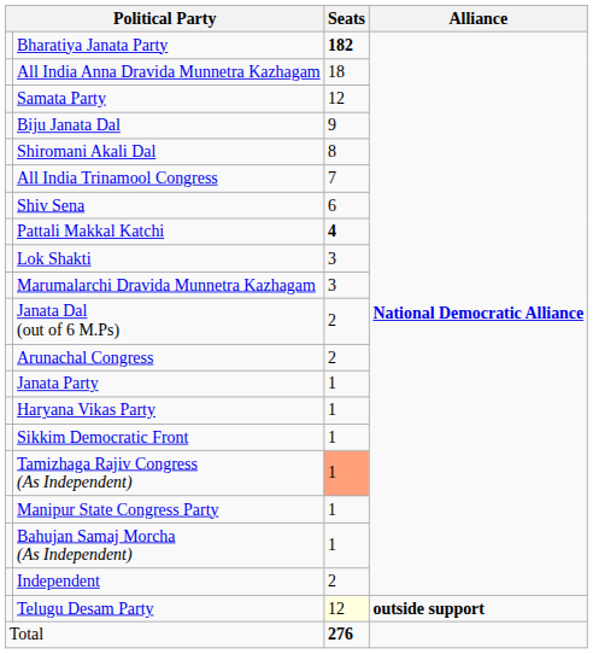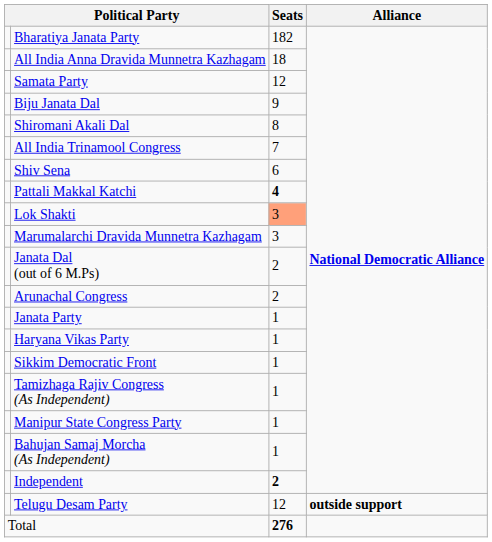Bharatiya Janata Party | Seats: bold -> normal
Lok Shakti | Seats: no background -> lightsalmon background
Tamizhaga Rajiv Congress (As Independent) | Seats: lightsalmon background -> no background
Independent | Seats: normal -> bold
Telugu Desam Party | Seats: lightyellow background -> no background
